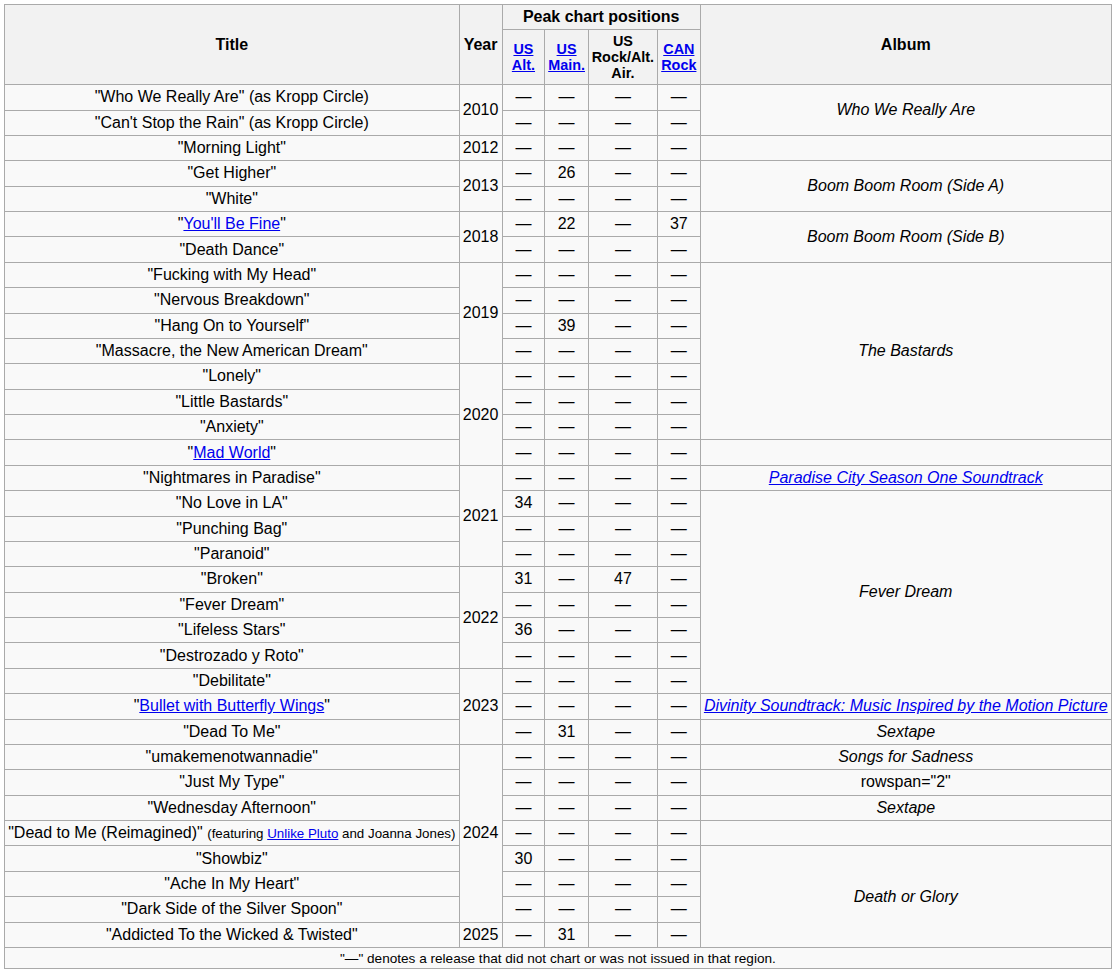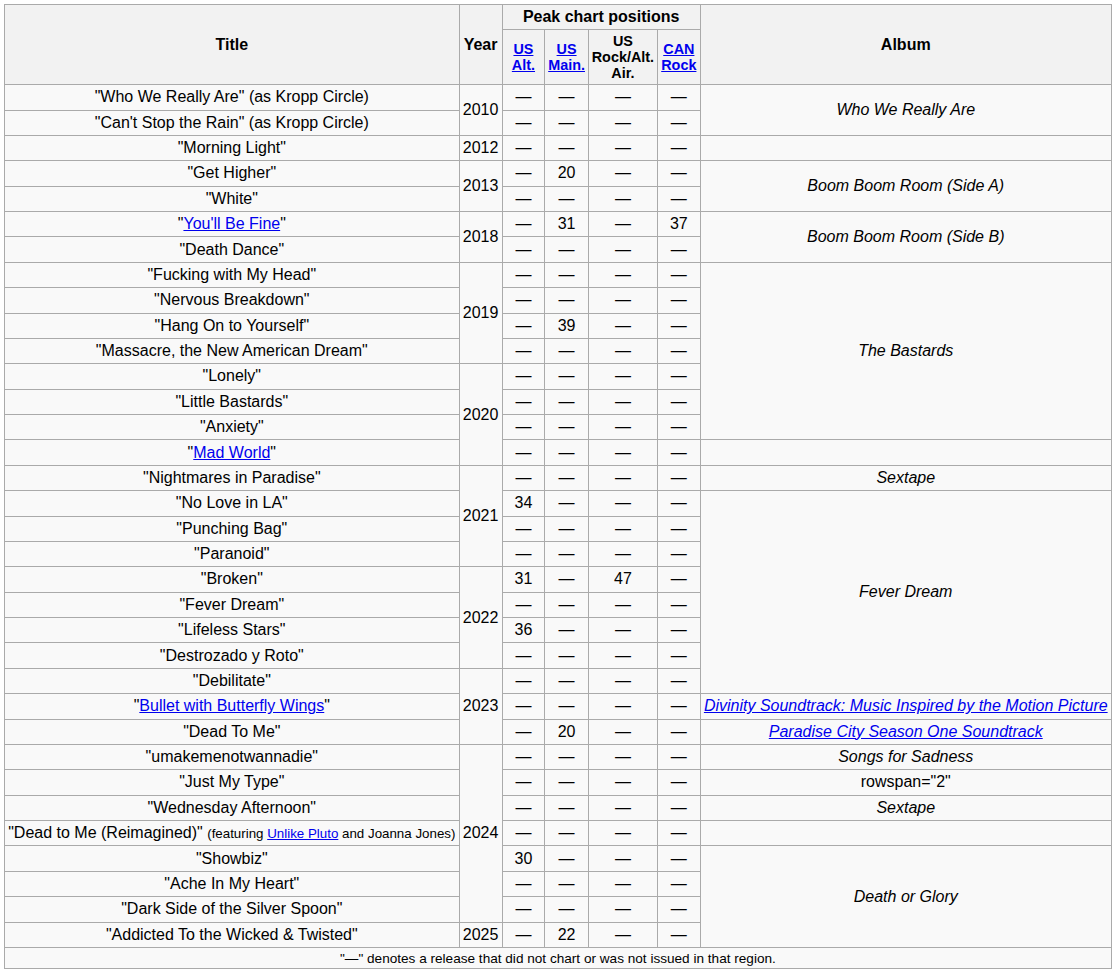"Get Higher" | Peak chart positions / US Main.: 26 -> 20
"You'll Be Fine" | Peak chart positions / US Main.: 22 -> 31
"Nightmares in Paradise" | Album: Paradise City Season One Soundtrack -> Sextape
"Dead To Me" | Peak chart positions / US Main.: 31 -> 20
"Dead To Me" | Album: Sextape -> Paradise City Season One Soundtrack
"Addicted To the Wicked & Twisted" | Peak chart positions / US Main.: 31 -> 22
